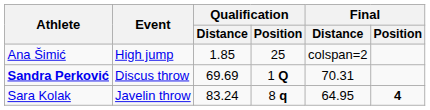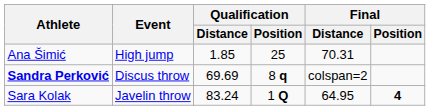Ana Šimić | Final / Distance: colspan=2 -> 70.31
Sandra Perković | Qualification / Position: 1 Q -> 8 q
Sandra Perković | Final / Distance: 70.31 -> colspan=2
Sara Kolak | Qualification / Position: 8 q -> 1 Q
